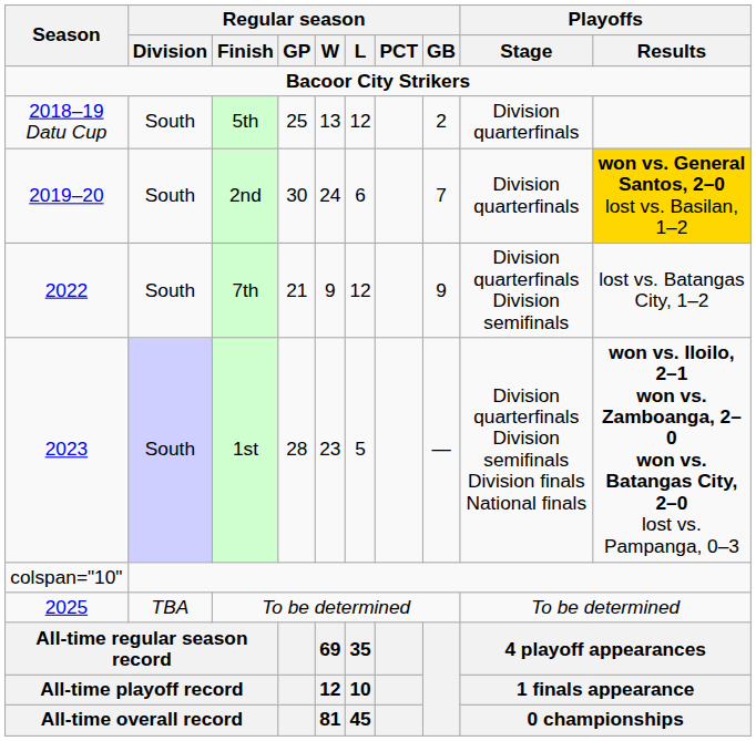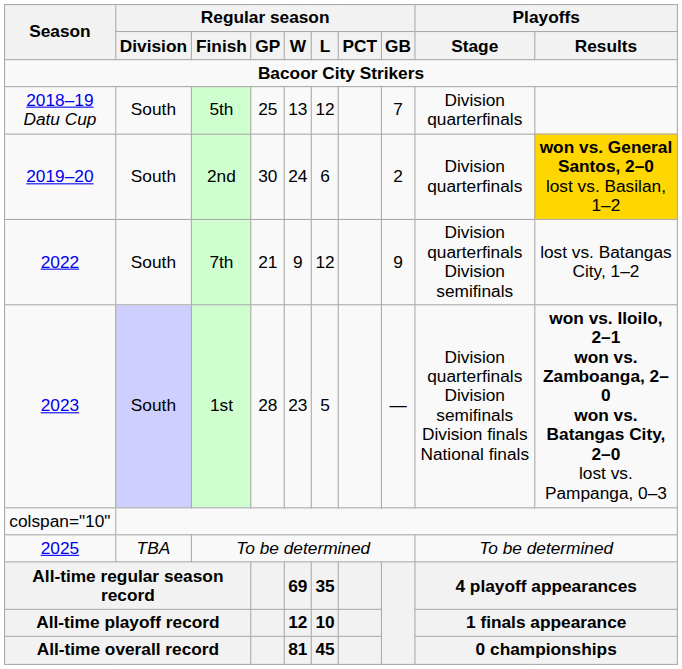5th | Regular season / GB: 2 -> 7
2nd | Regular season / GB: 7 -> 2
